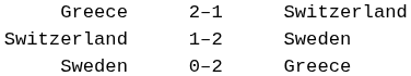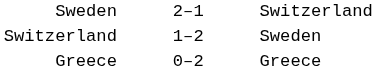row 1 | column 1: Greece -> Sweden
row 3 | column 1: Sweden -> Greece
